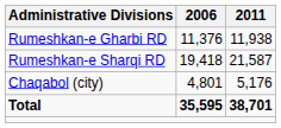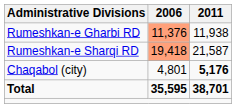Rumeshkan-e Gharbi RD | 2006: no background -> lightsalmon background
Rumeshkan-e Sharqi RD | 2006: no background -> lightsalmon background
Chaqabol (city) | 2011: normal -> bold
